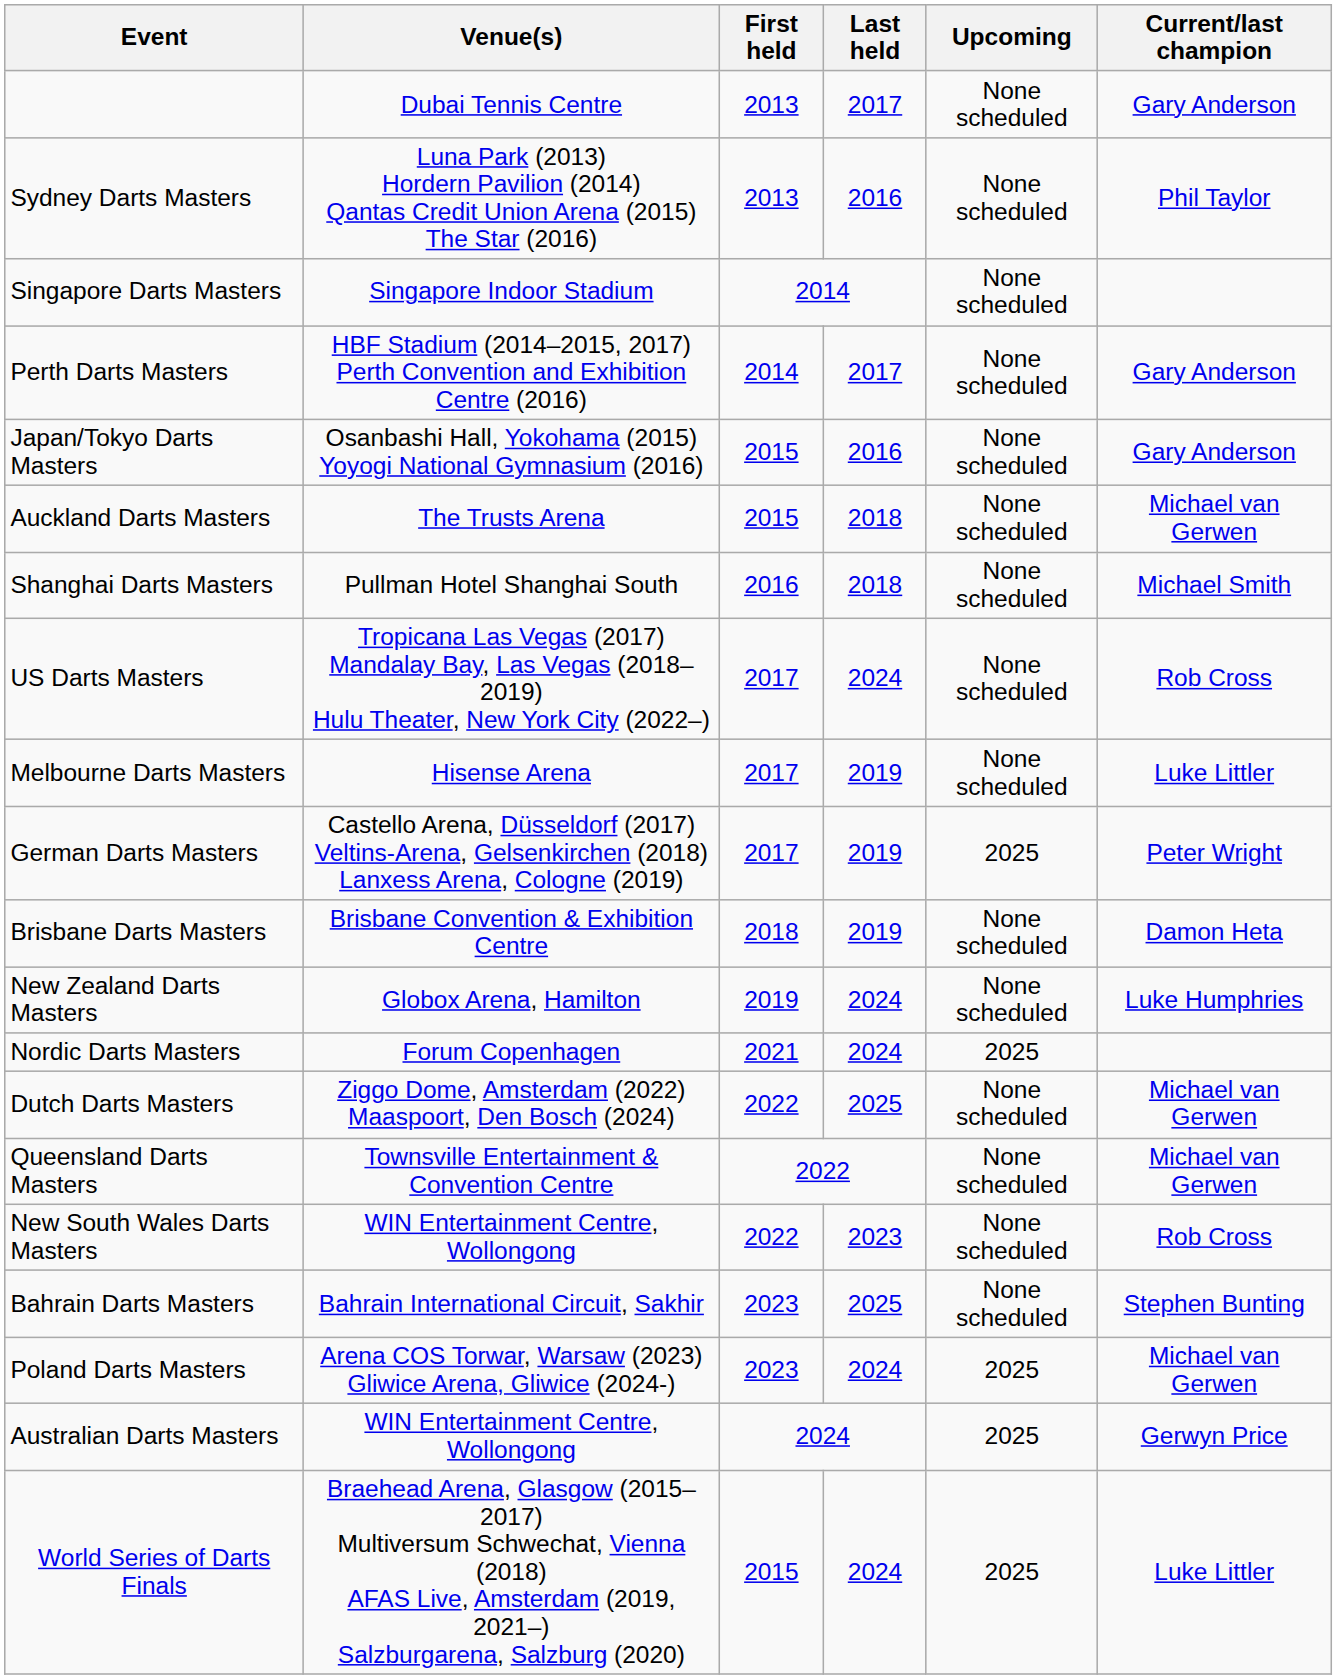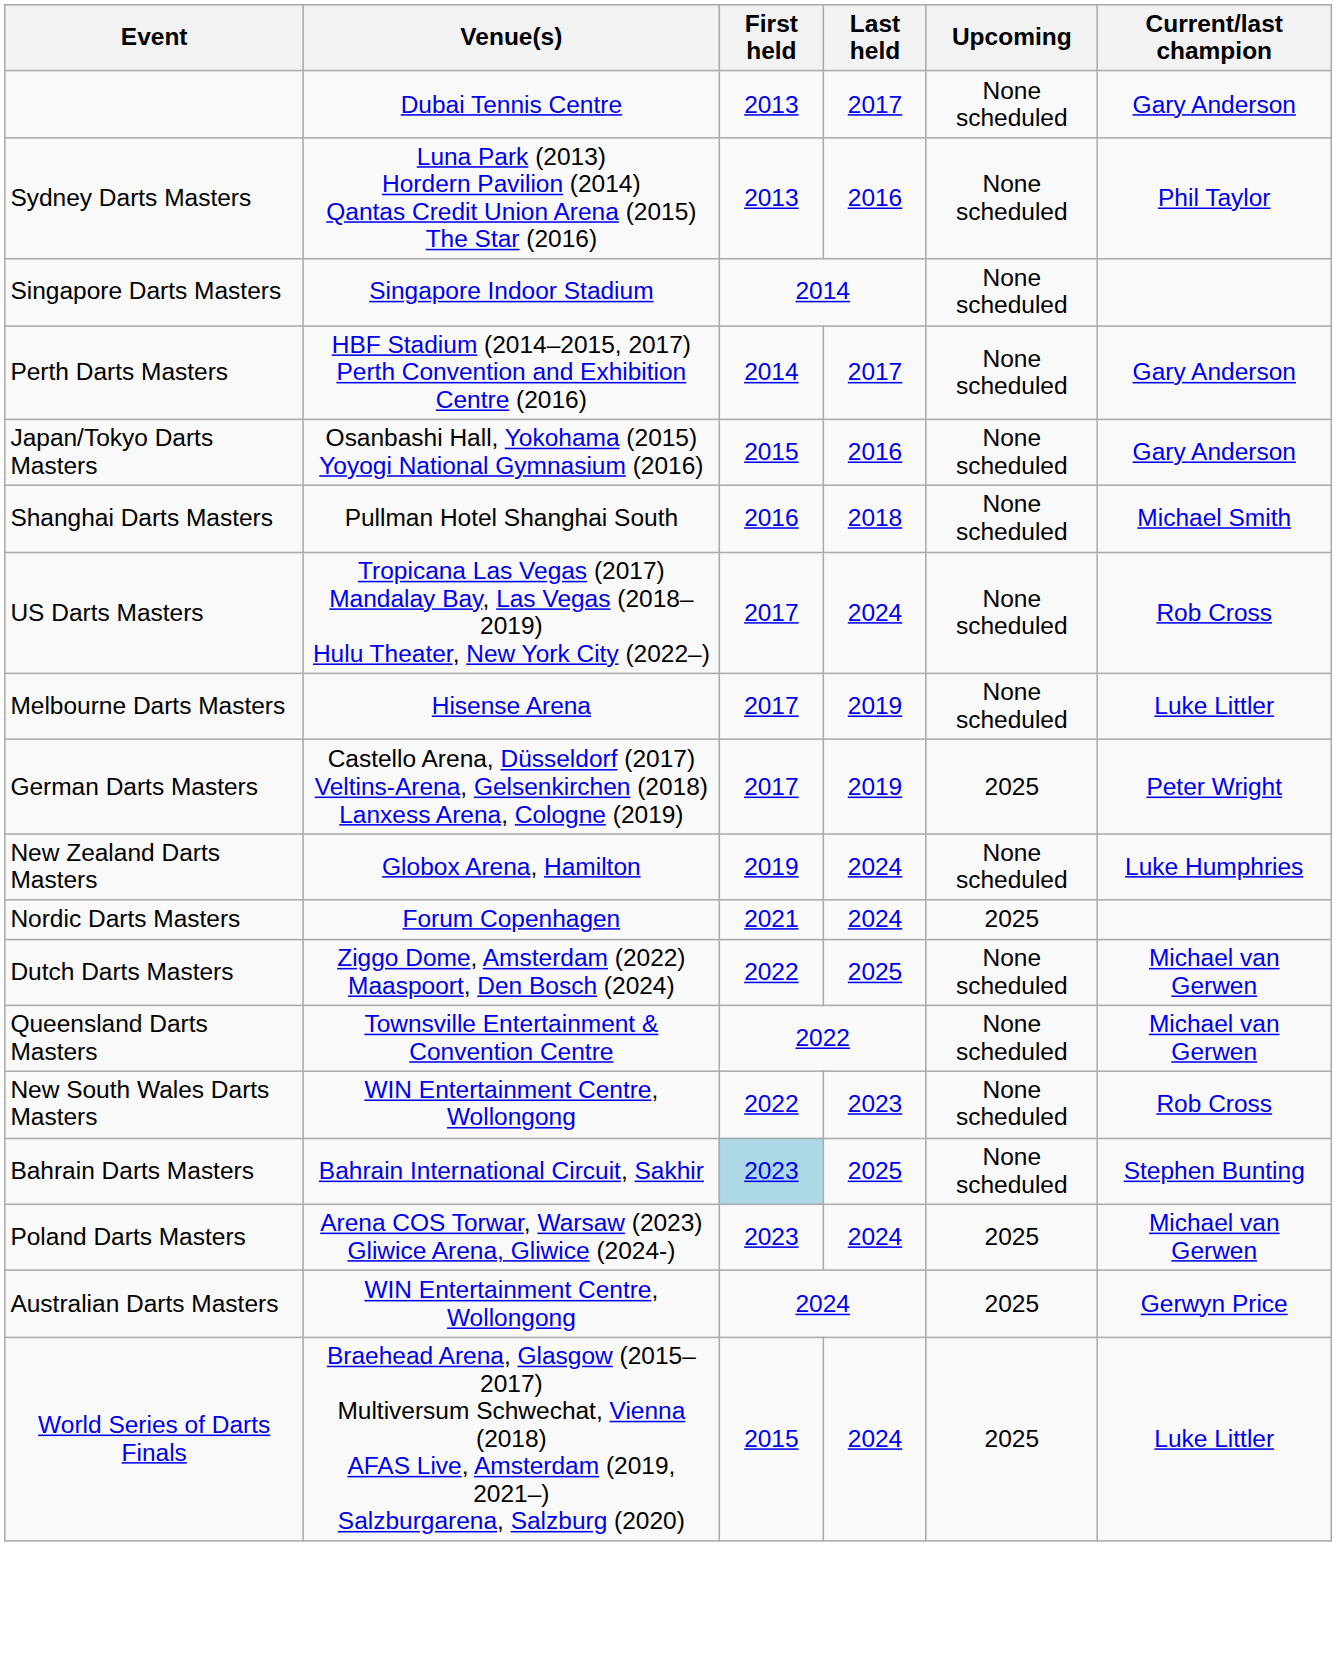- row: Auckland Darts Masters | The Trusts Arena | 2015 | 2018 | None scheduled | Michael van Gerwen
- row: Brisbane Darts Masters | Brisbane Convention & Exhibition Centre | 2018 | 2019 | None scheduled | Damon Heta
Bahrain Darts Masters | First held: no background -> lightblue background
